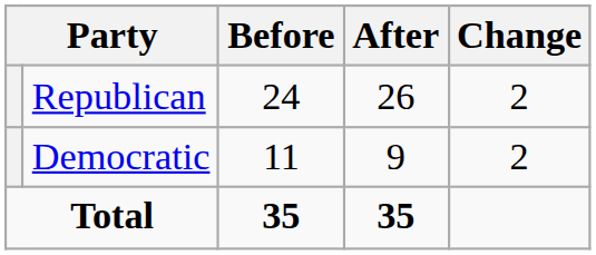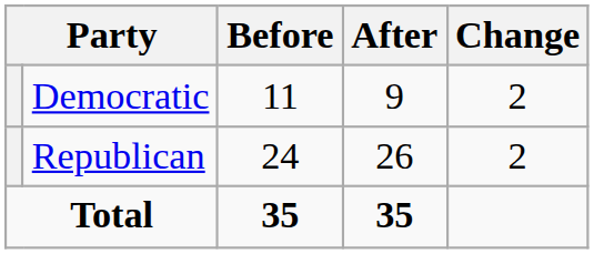rows swapped: Republican <-> Democratic
